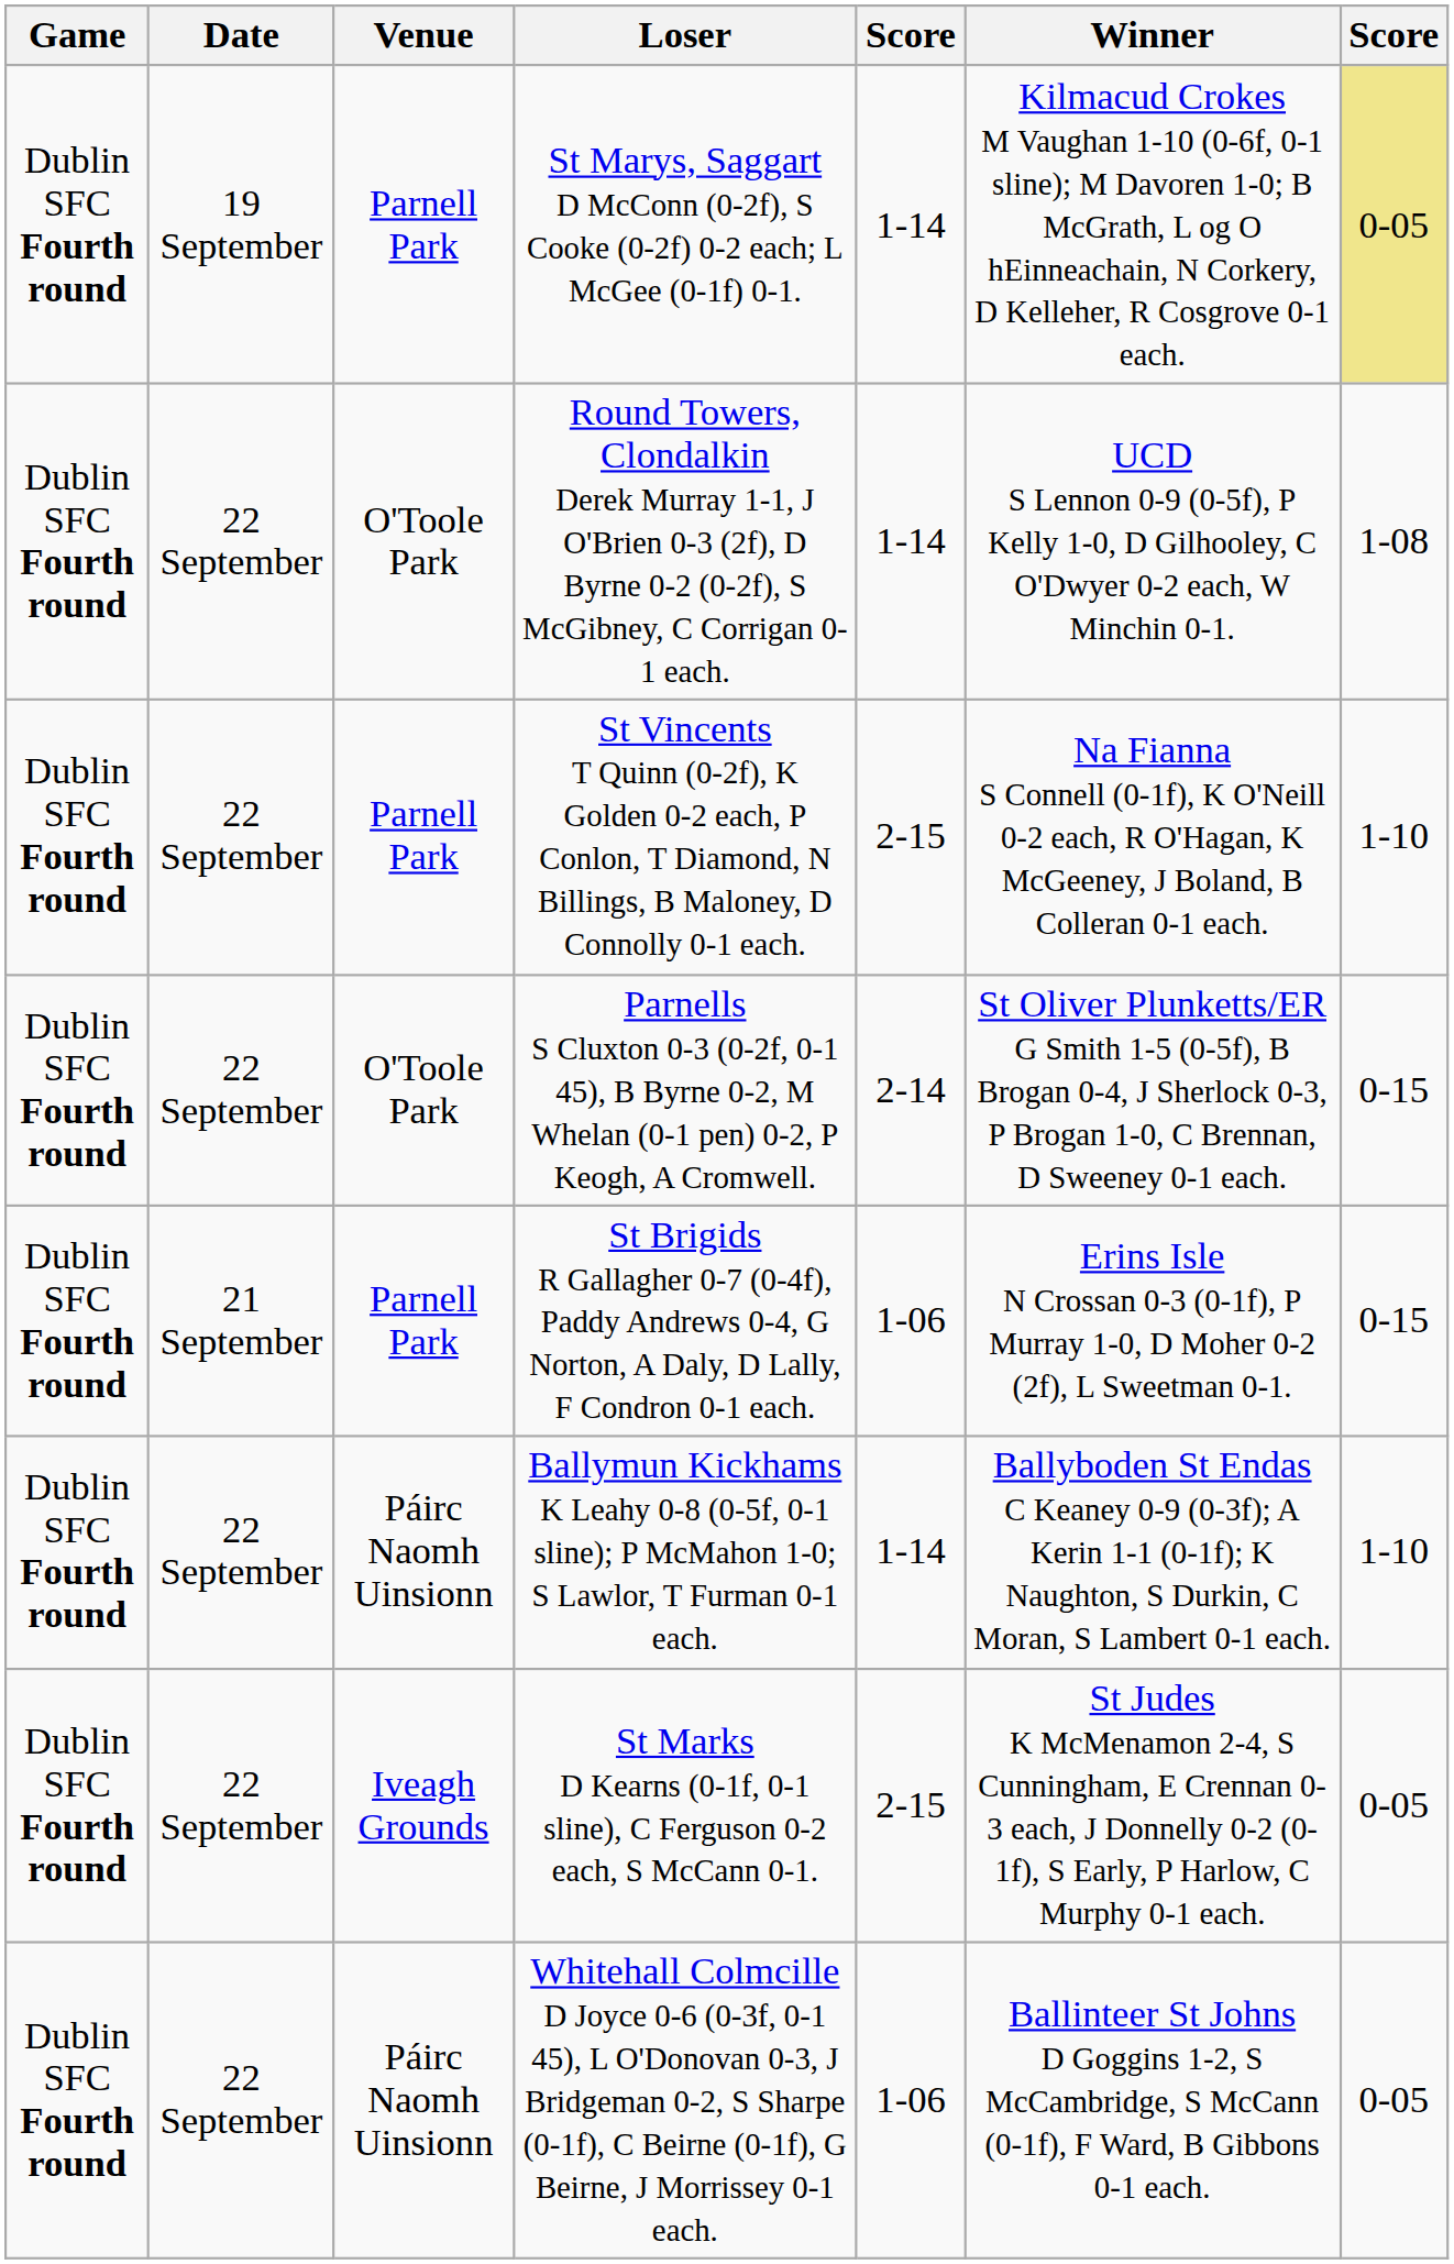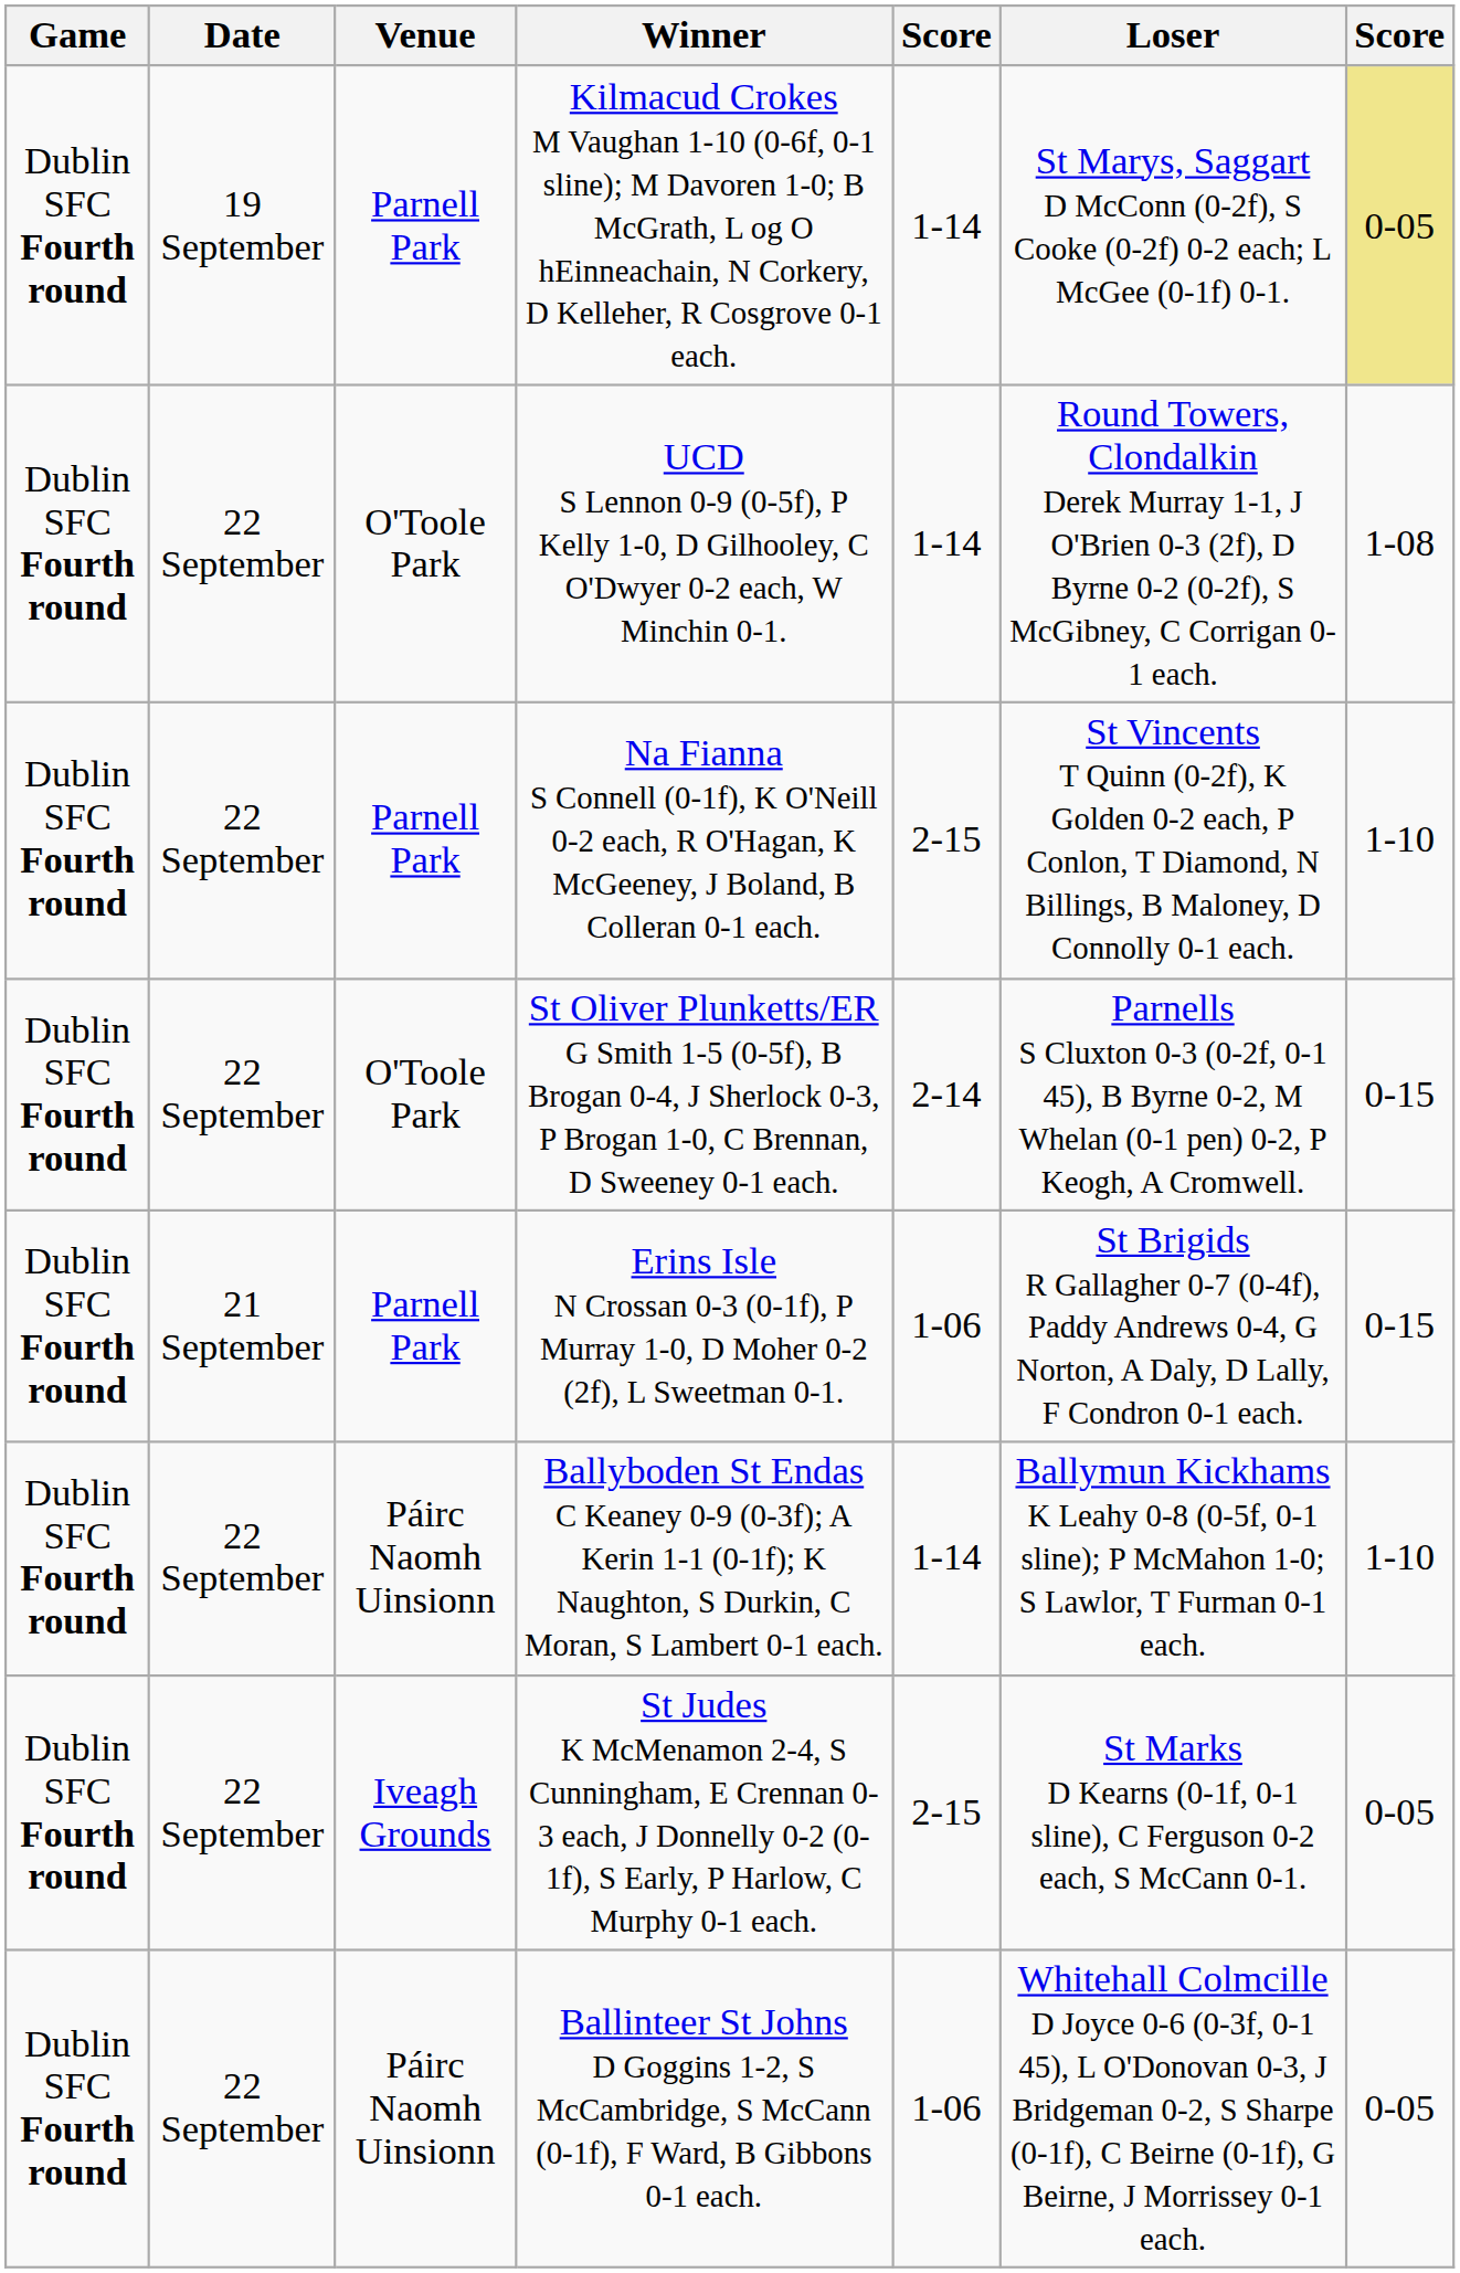columns swapped: Winner <-> Loser
